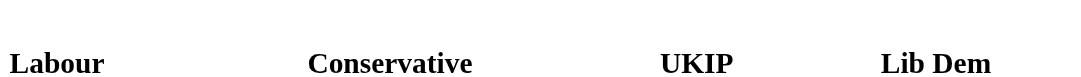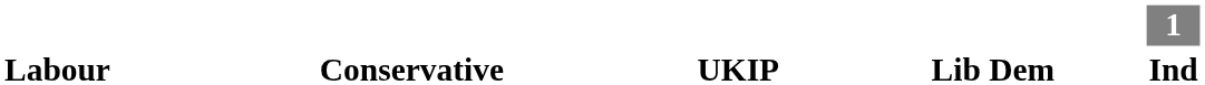+ column: 1 | Ind
